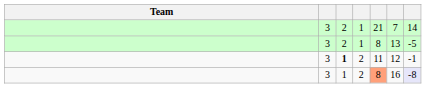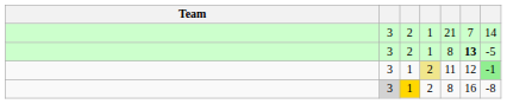row 3 | column 6: normal -> bold
row 4 | column 3: bold -> normal
row 4 | column 4: no background -> khaki background
row 4 | column 7: no background -> lightgreen background
row 5 | column 2: no background -> lightgrey background
row 5 | column 3: no background -> gold background
row 5 | column 5: lightsalmon background -> no background
row 5 | column 7: lavender background -> no background
